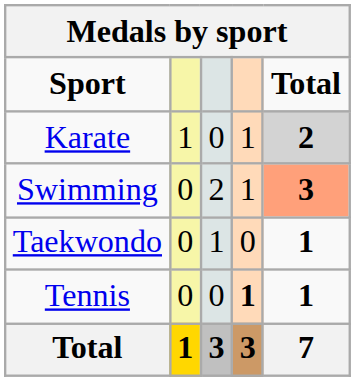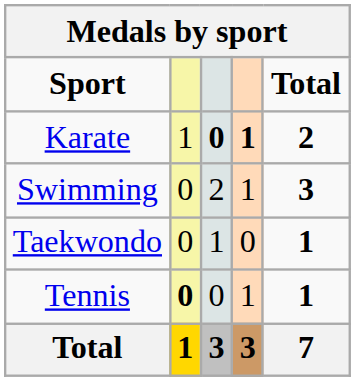Karate | column 3: normal -> bold
Karate | column 4: normal -> bold
Karate | Total: lightgrey background -> no background
Swimming | Total: lightsalmon background -> no background
Tennis | column 2: normal -> bold
Tennis | column 4: bold -> normal
